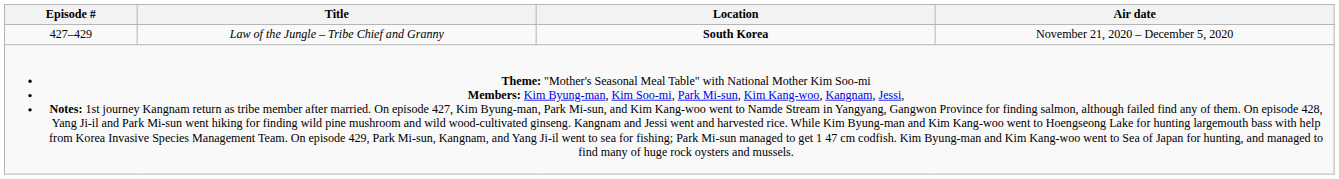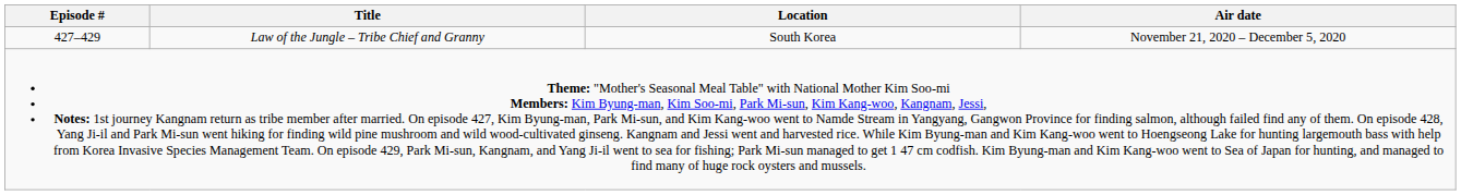427–429 | Location: bold -> normal
